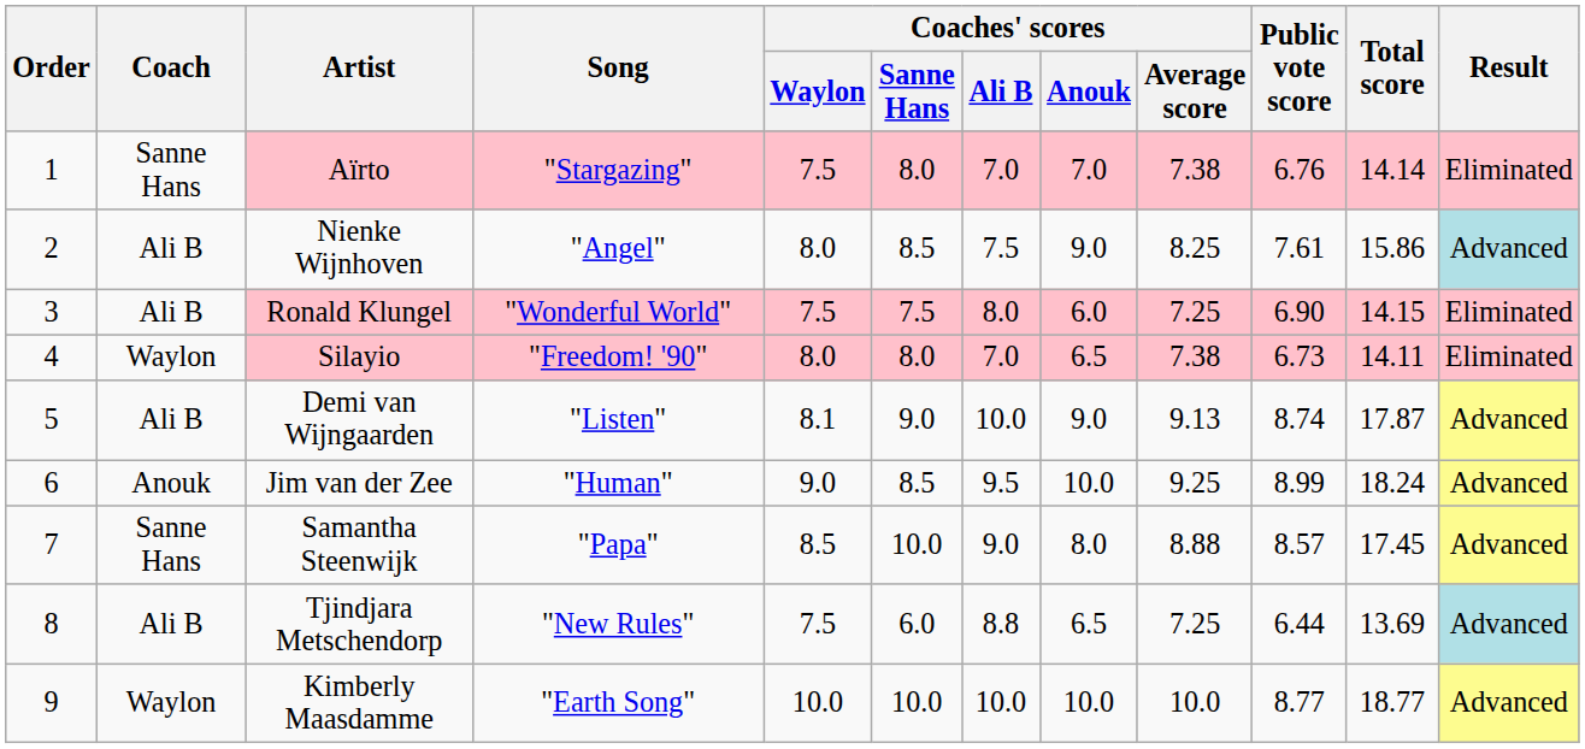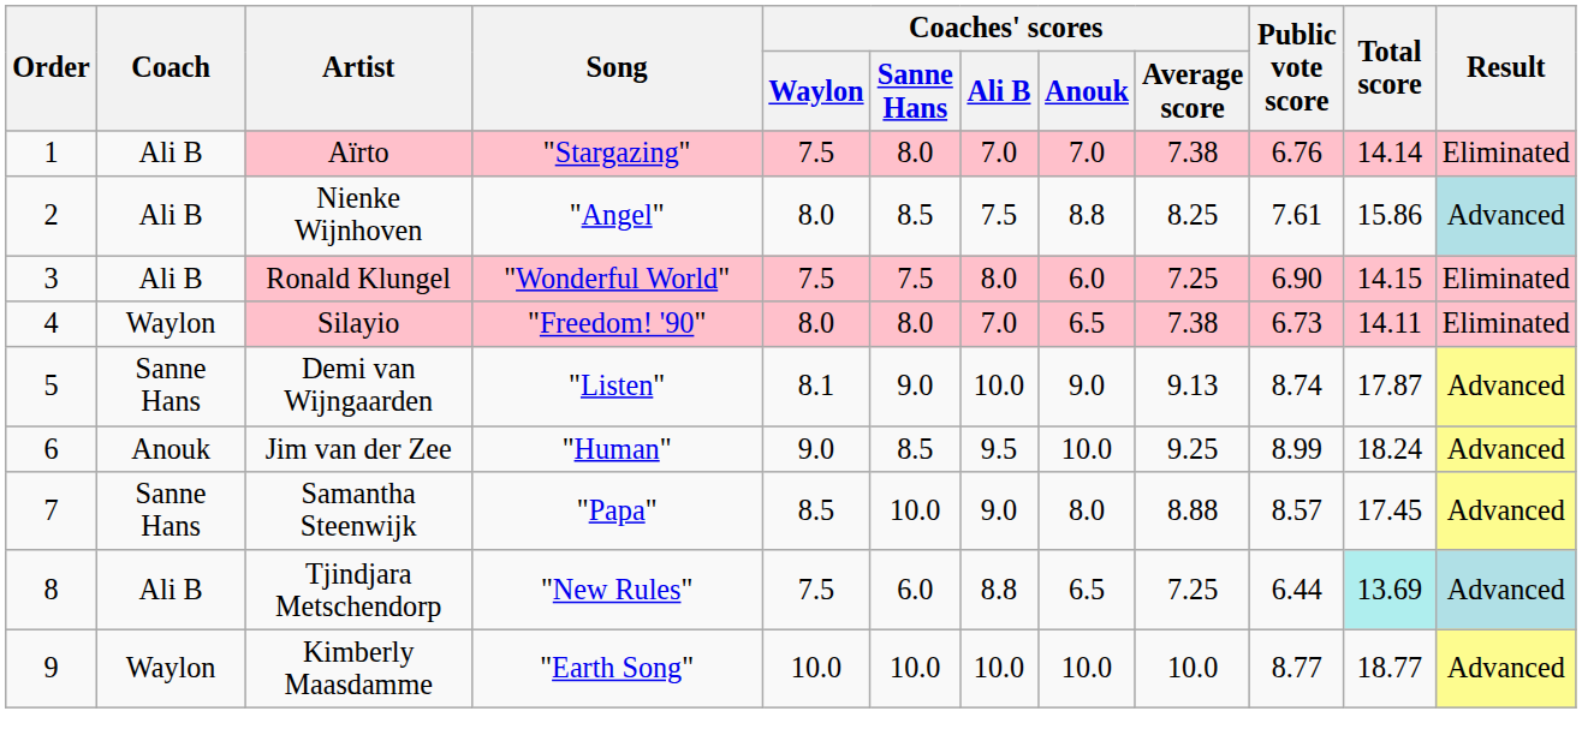Aïrto | Coach: Sanne Hans -> Ali B
Nienke Wijnhoven | Coaches' scores / Anouk: 9.0 -> 8.8
Demi van Wijngaarden | Coach: Ali B -> Sanne Hans
Tjindjara Metschendorp | Total score: no background -> paleturquoise background
